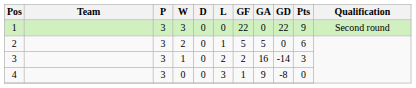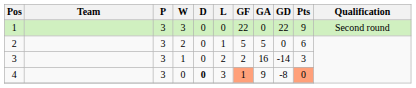4 | D: normal -> bold
4 | GF: no background -> lightsalmon background
4 | Pts: no background -> lightsalmon background
